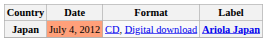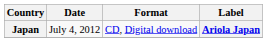Japan | Date: lightsalmon background -> no background
